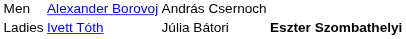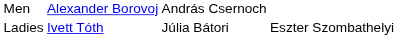Ladies | column 4: bold -> normal
